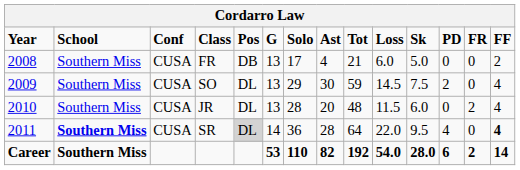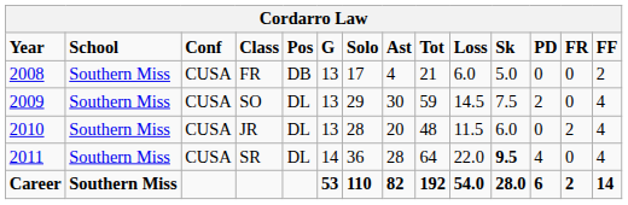SR | School: bold -> normal
SR | Pos: lightgrey background -> no background
SR | Sk: normal -> bold
SR | FF: bold -> normal
